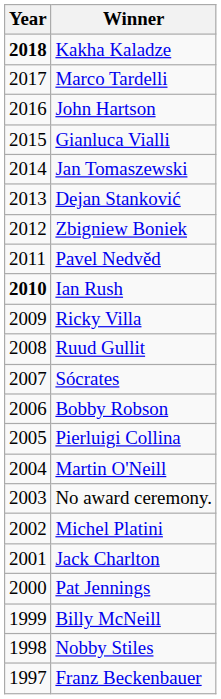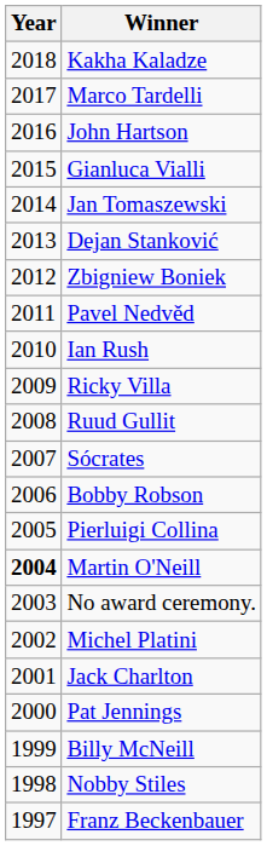Kakha Kaladze | Year: bold -> normal
Ian Rush | Year: bold -> normal
Martin O'Neill | Year: normal -> bold
